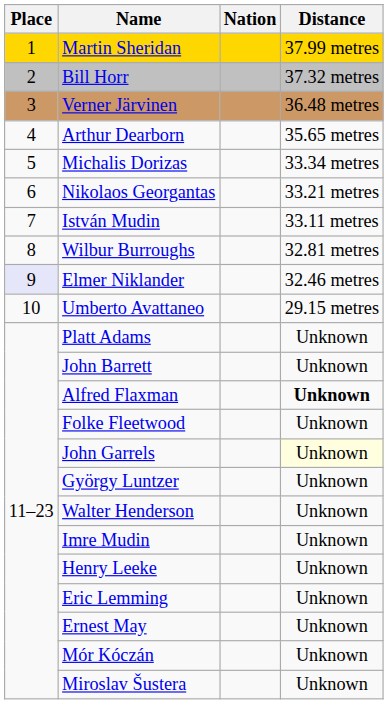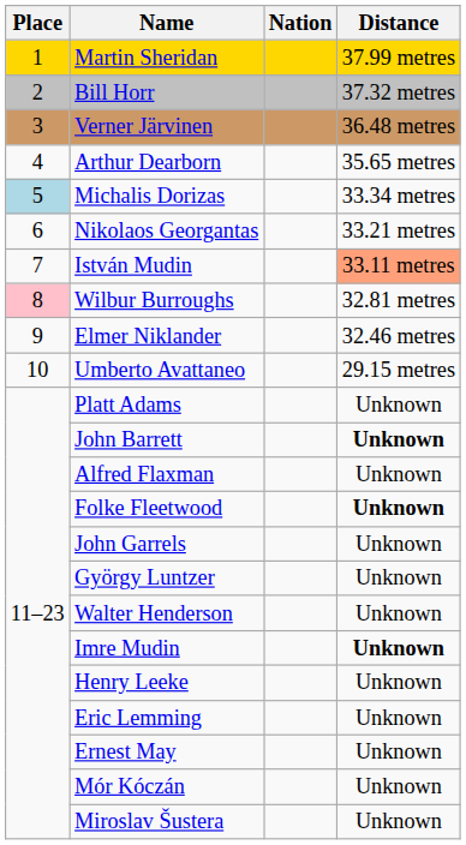Michalis Dorizas | Place: no background -> lightblue background
István Mudin | Distance: no background -> lightsalmon background
Wilbur Burroughs | Place: no background -> pink background
Elmer Niklander | Place: lavender background -> no background
John Barrett | Distance: normal -> bold
Alfred Flaxman | Distance: bold -> normal
Folke Fleetwood | Distance: normal -> bold
John Garrels | Distance: lightyellow background -> no background
Imre Mudin | Distance: normal -> bold
